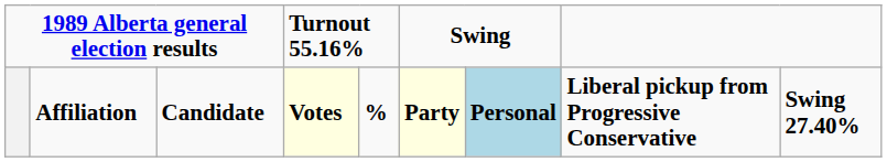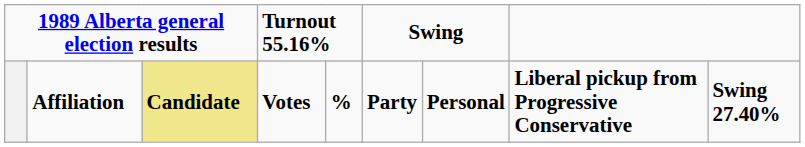Affiliation | column 3: no background -> khaki background
Affiliation | column 4: lightyellow background -> no background
Affiliation | column 6: lightyellow background -> no background
Affiliation | column 7: lightblue background -> no background
